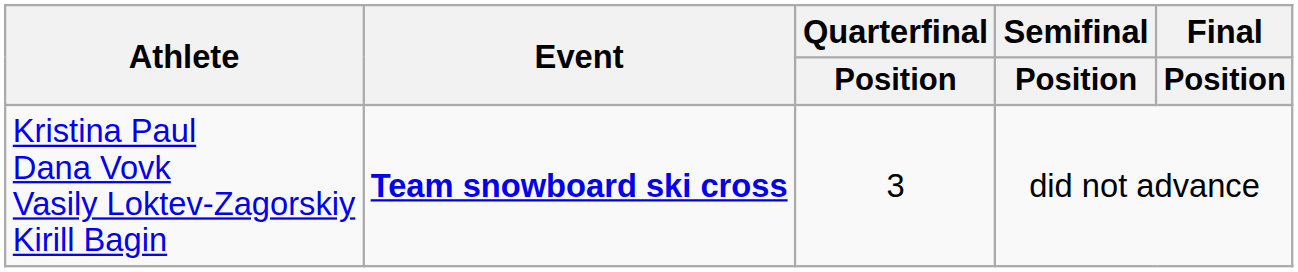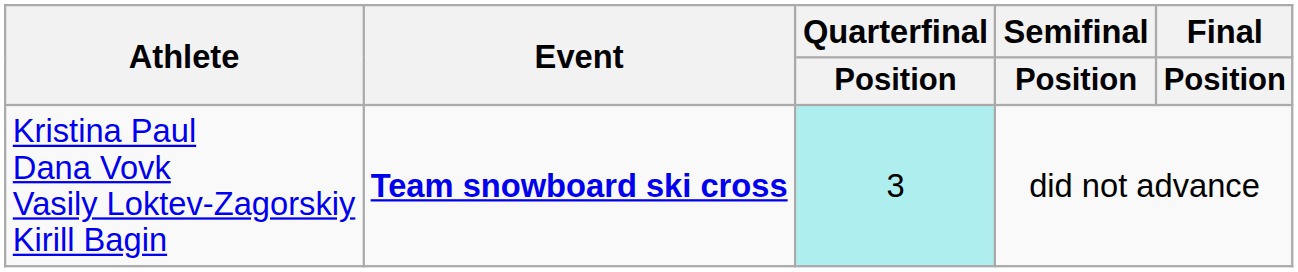Kristina Paul Dana Vovk Vasily Loktev-Zagorskiy Kirill Bagin | Quarterfinal / Position: no background -> paleturquoise background
